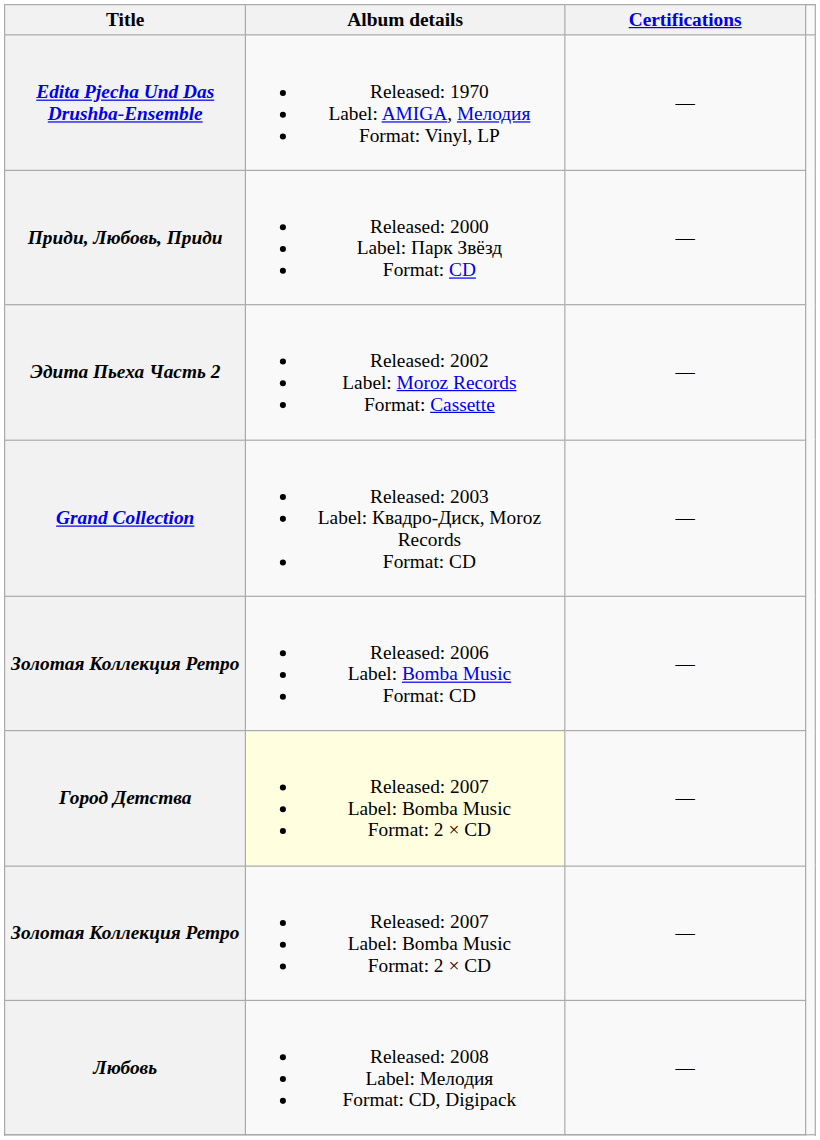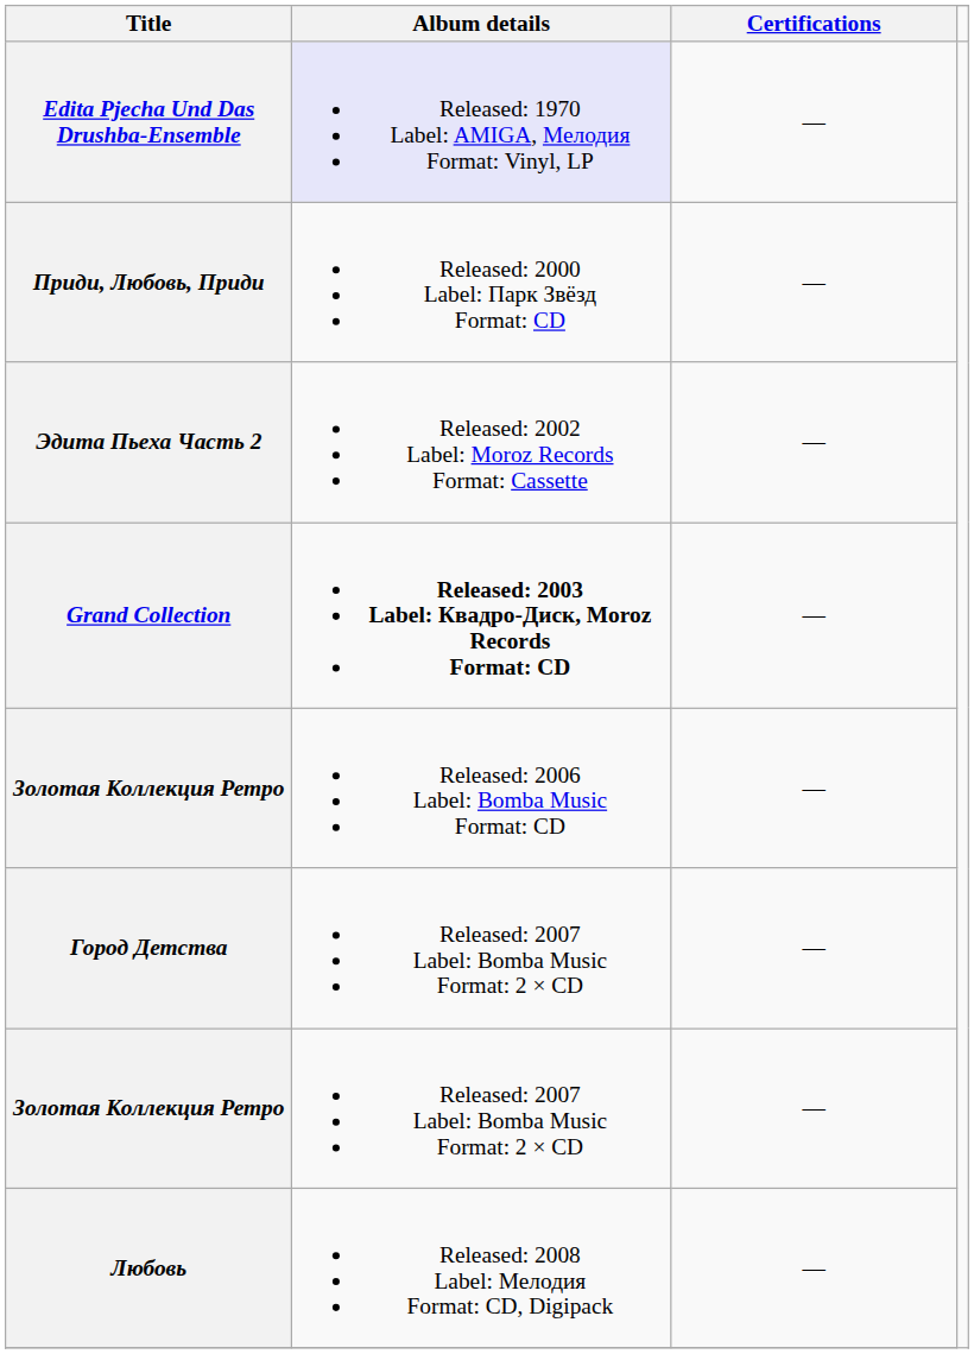Edita Pjecha Und Das Drushba-Ensemble | Album details: no background -> lavender background
Grand Collection | Album details: normal -> bold
Город Детства | Album details: lightyellow background -> no background
